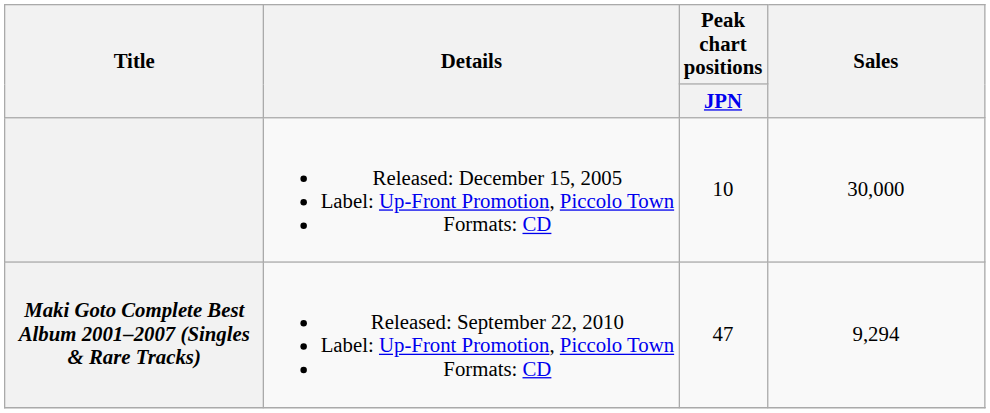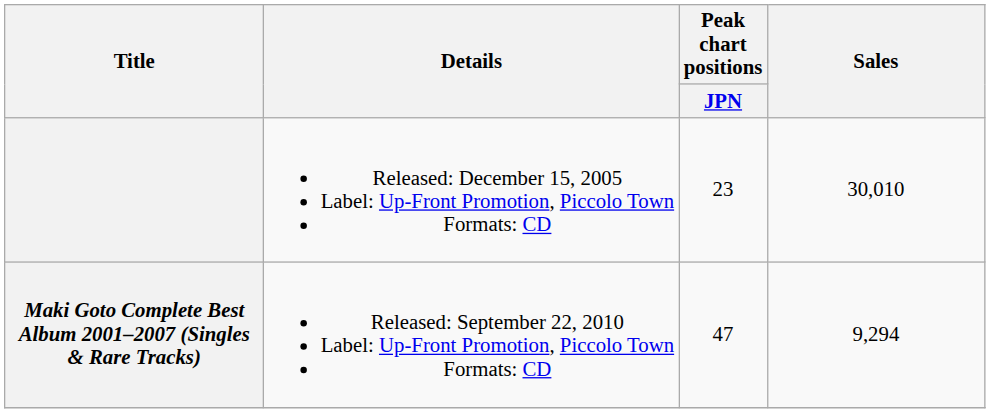row 3 | Peak chart positions / JPN: 10 -> 23
row 3 | Sales: 30,000 -> 30,010
